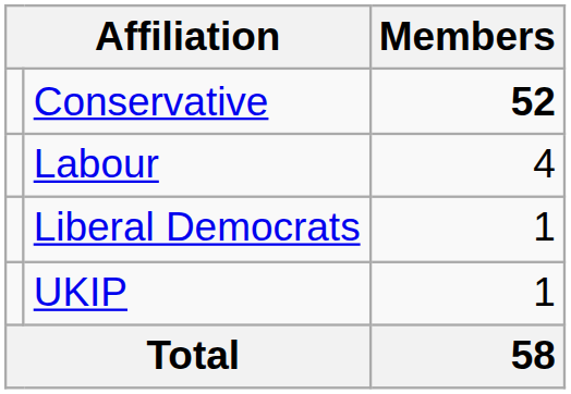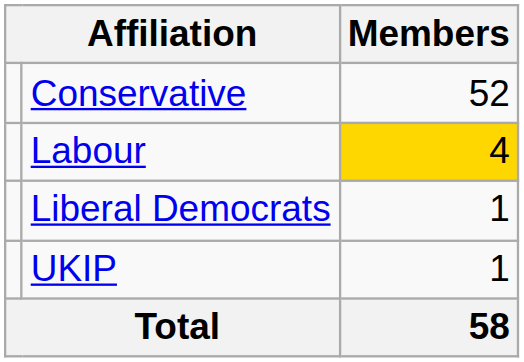Conservative | Members: bold -> normal
Labour | Members: no background -> gold background
